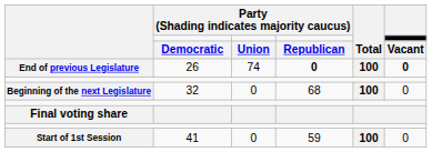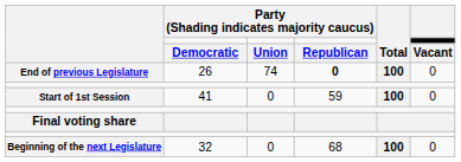End of previous Legislature | column 6: bold -> normal
rows swapped: Start of 1st Session <-> Beginning of the next Legislature
